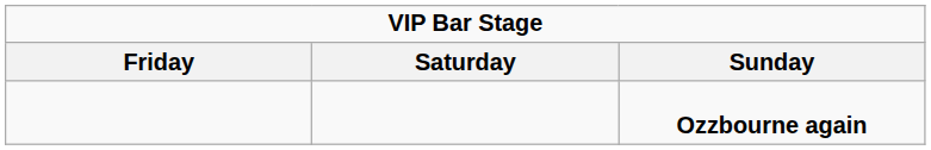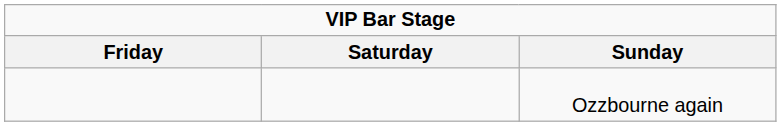Ozzbourne again | Sunday: bold -> normal
